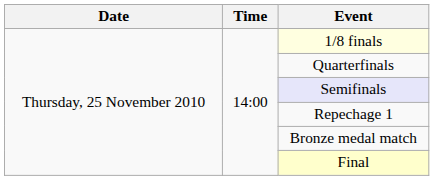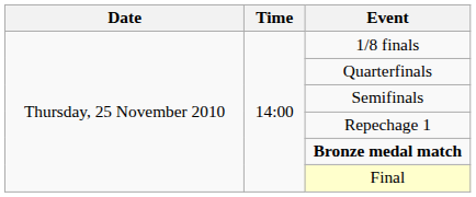1/8 finals | Event: lightyellow background -> no background
Semifinals | Event: lavender background -> no background
Bronze medal match | Event: normal -> bold
